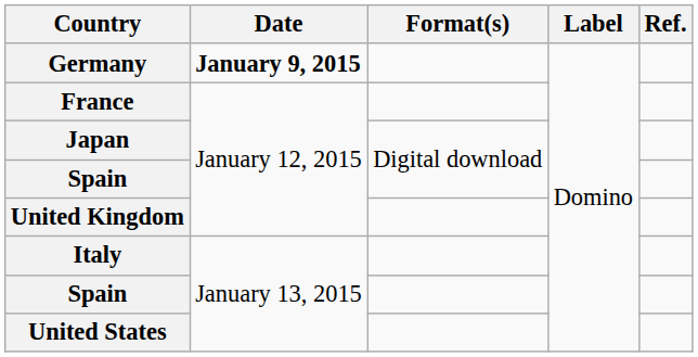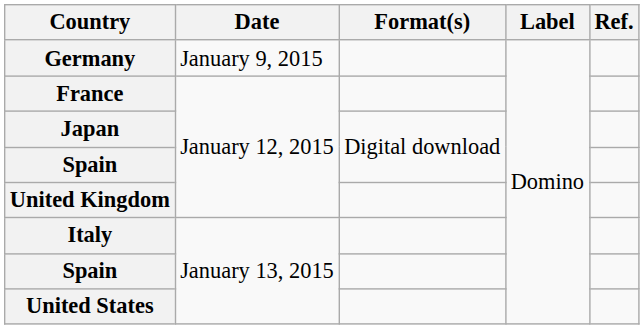Germany | Date: bold -> normal
